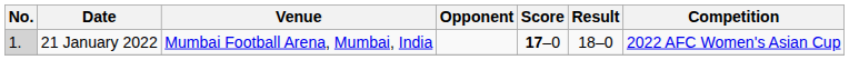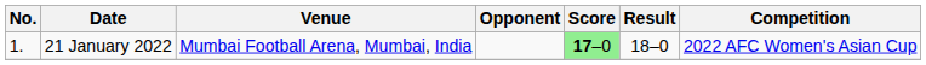21 January 2022 | No.: lightgrey background -> no background
21 January 2022 | Score: no background -> lightgreen background
